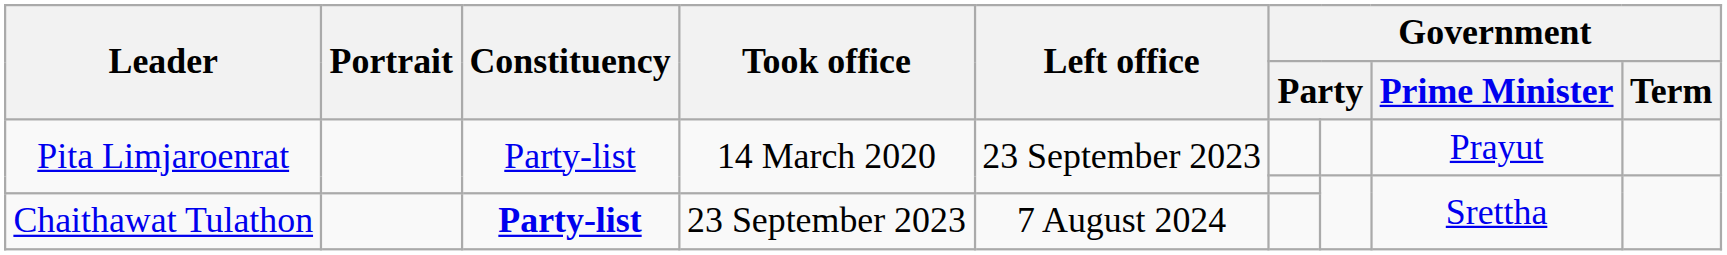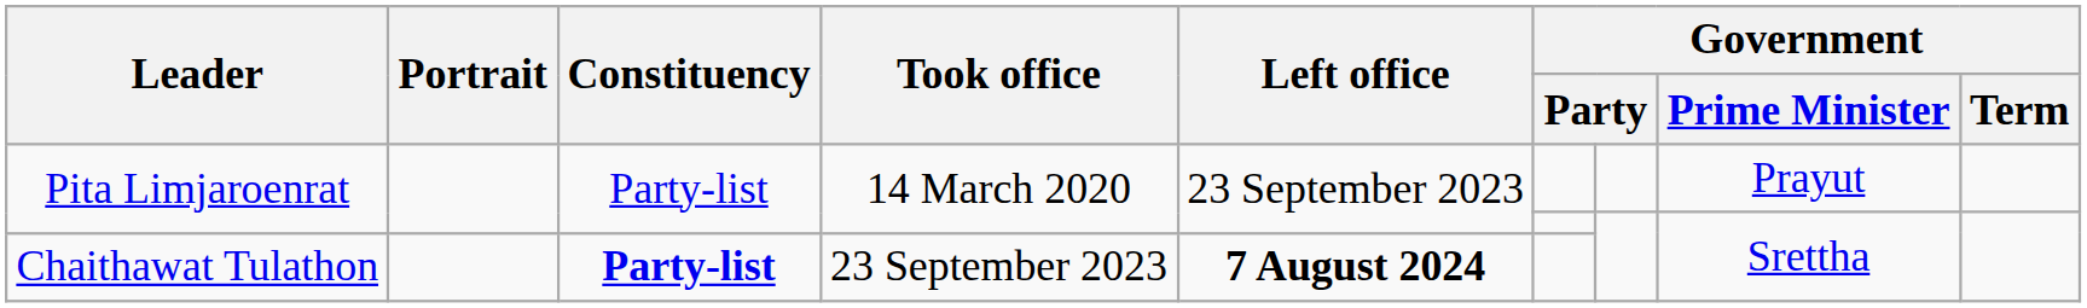Chaithawat Tulathon | Left office: normal -> bold
